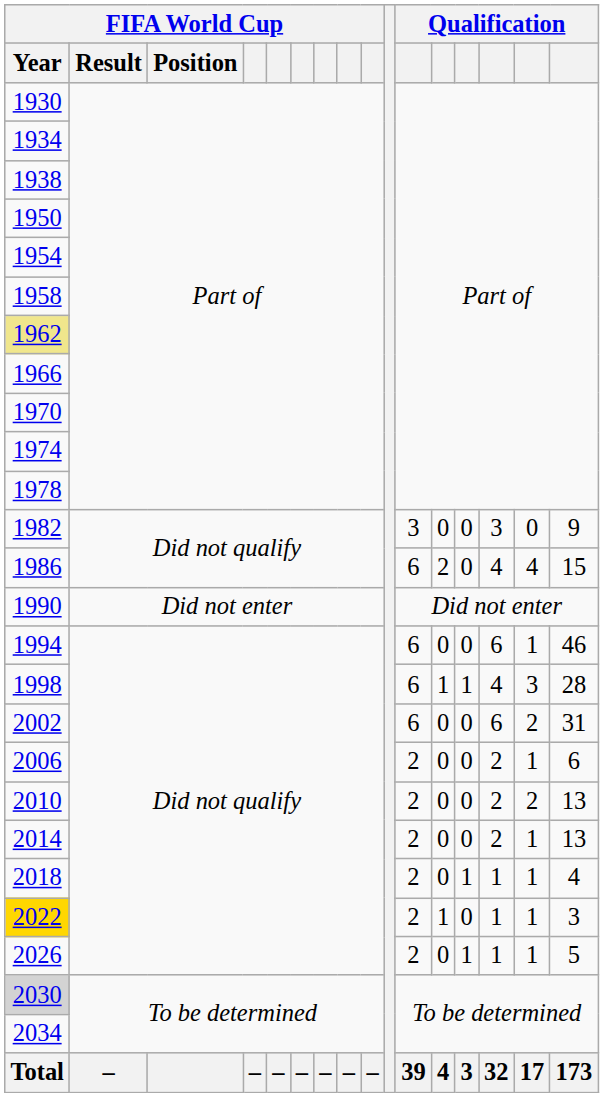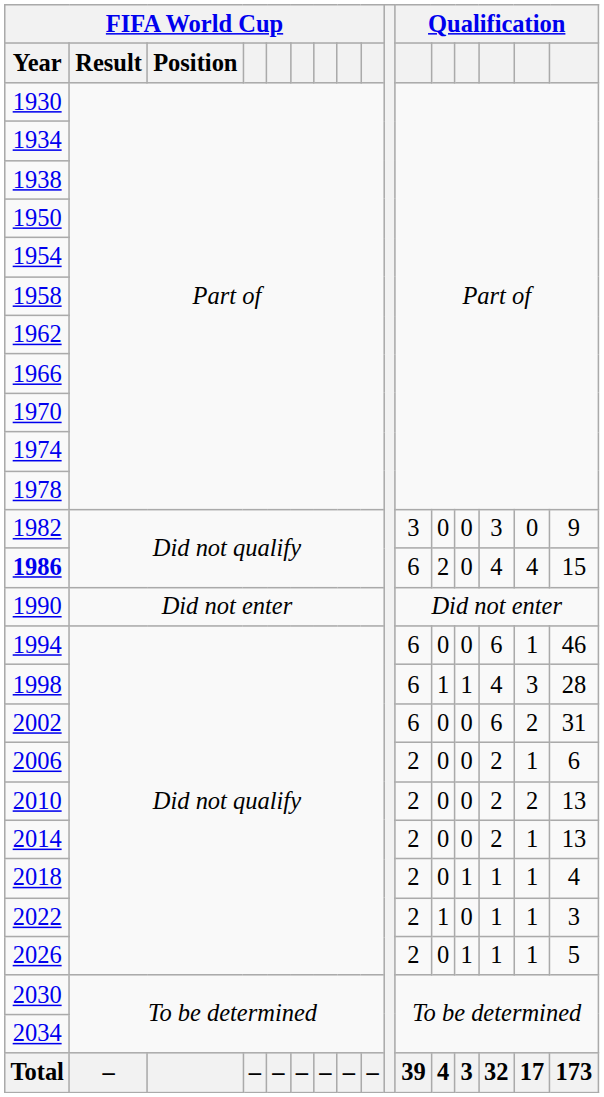1962 | FIFA World Cup / Year: khaki background -> no background
1986 | FIFA World Cup / Year: normal -> bold
2022 | FIFA World Cup / Year: gold background -> no background
2030 | FIFA World Cup / Year: lightgrey background -> no background
